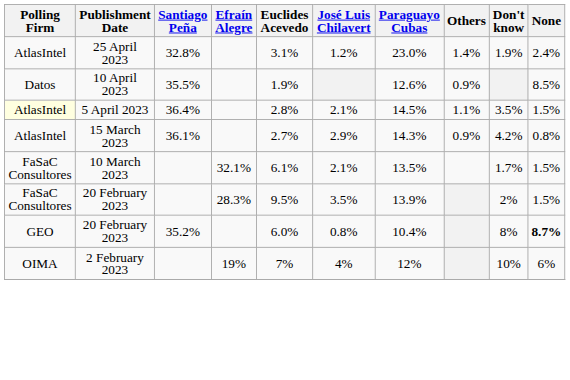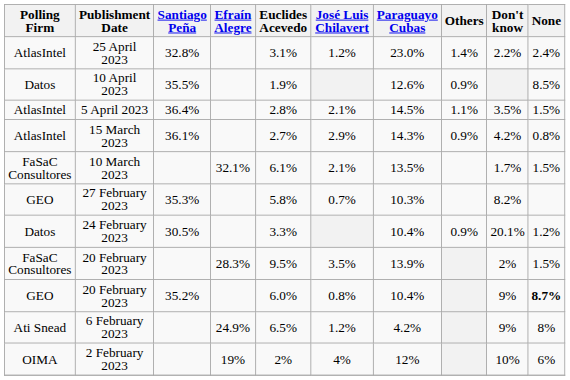25 April 2023 | Don't know: 1.9% -> 2.2%
5 April 2023 | Polling Firm: lightyellow background -> no background
+ row: GEO | 27 February 2023 | 35.3% | 5.8% | 0.7% | 10.3% | 8.2%
+ row: Datos | 24 February 2023 | 30.5% | 3.3% | 10.4% | 0.9% | 20.1% | 1.2%
20 February 2023 / 35.2% | Don't know: 8% -> 9%
+ row: Ati Snead | 6 February 2023 | 24.9% | 6.5% | 1.2% | 4.2% | 9% | 8%
2 February 2023 | Euclides Acevedo: 7% -> 2%
